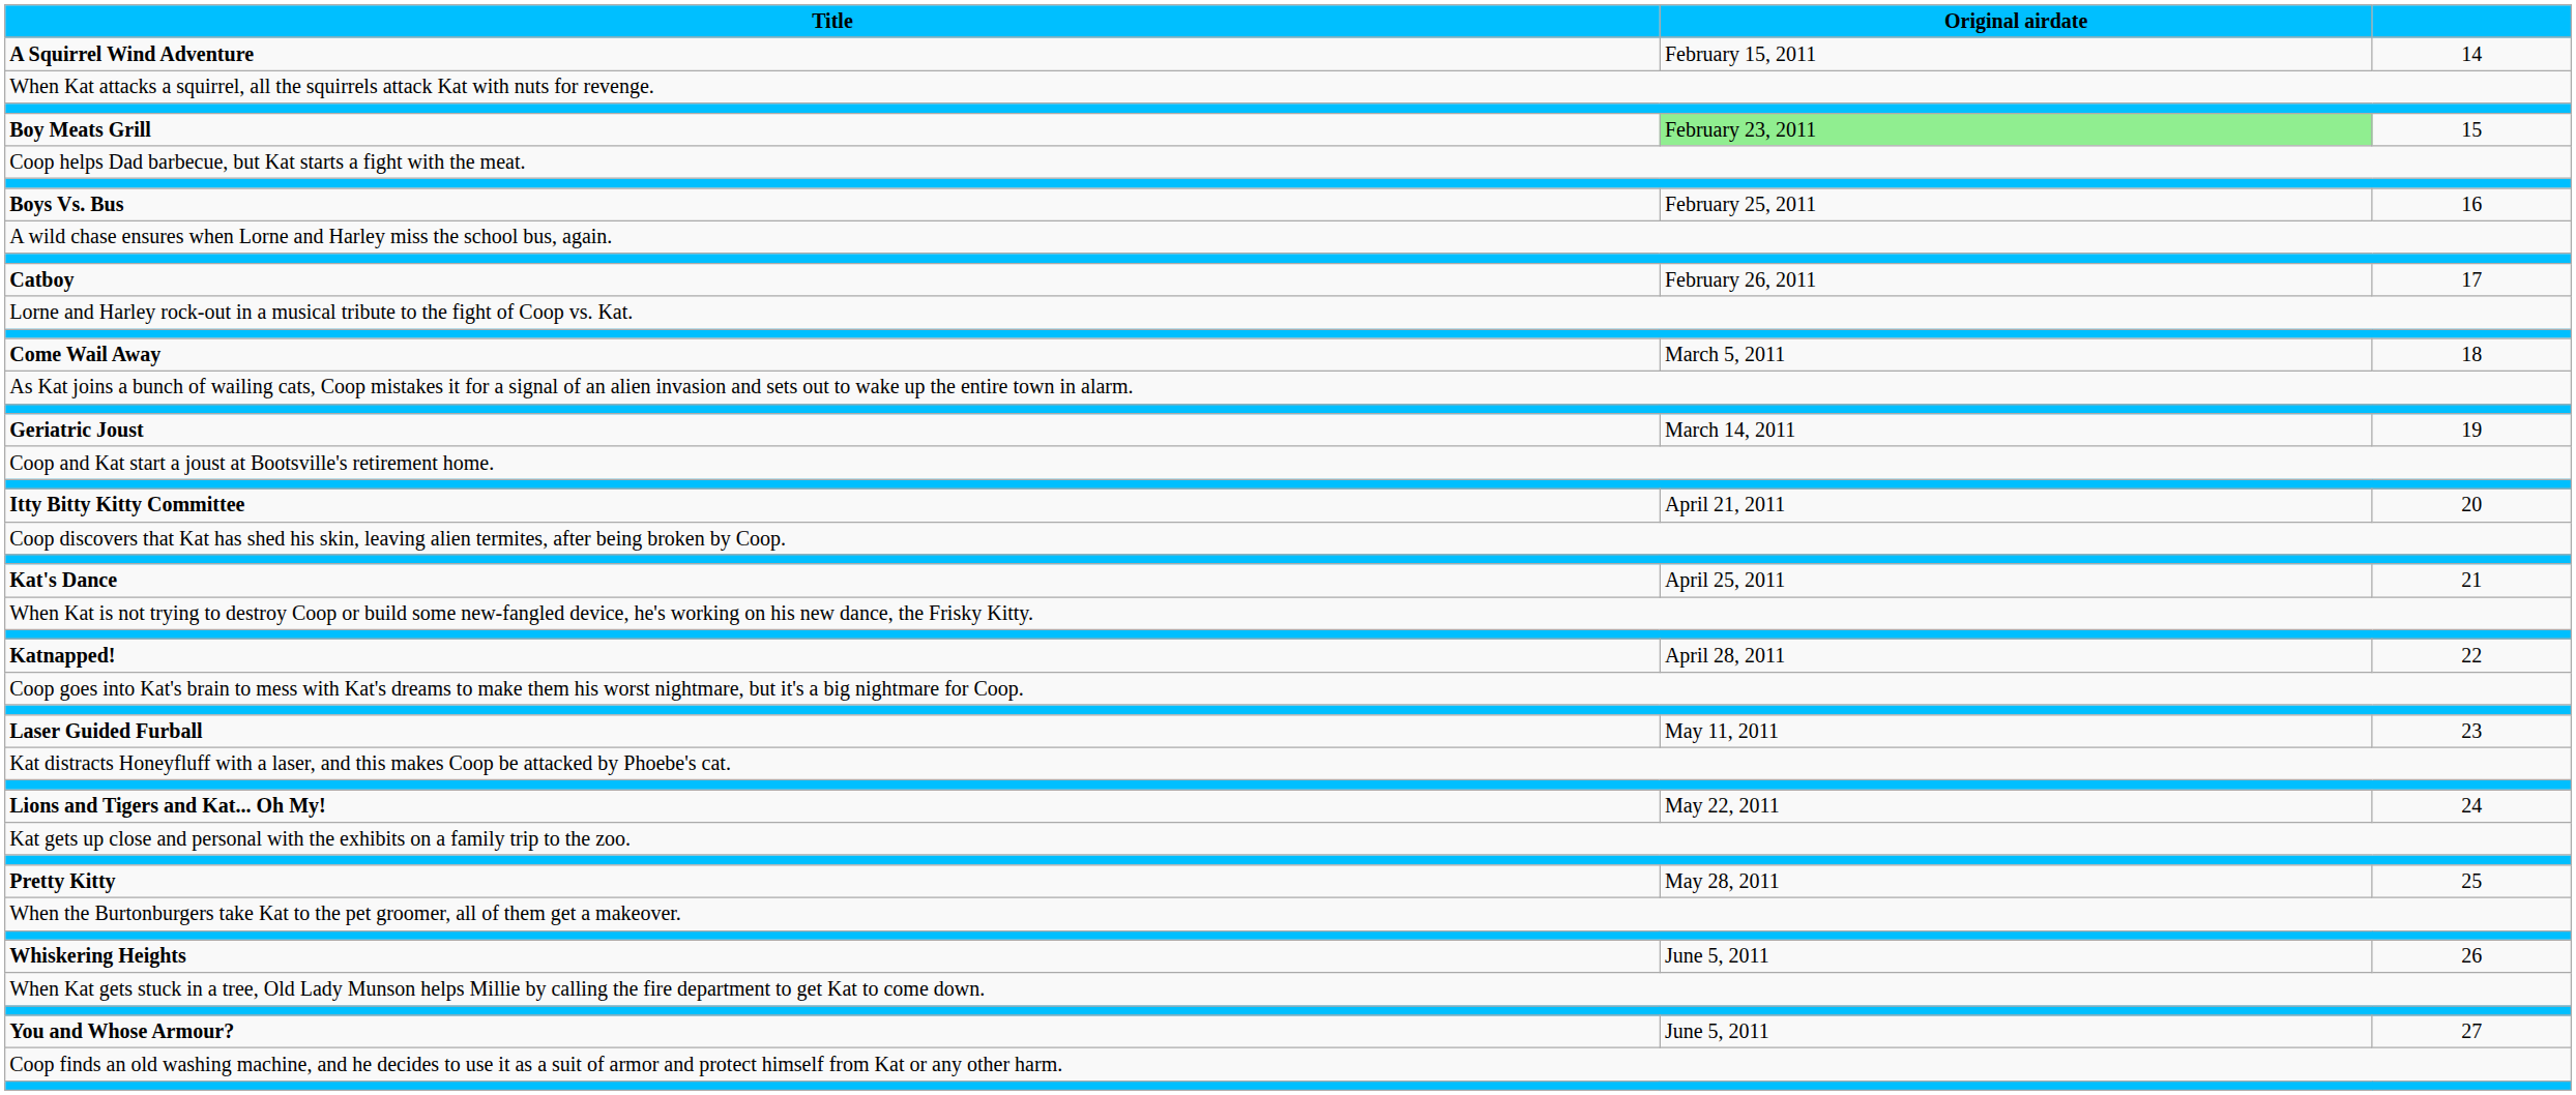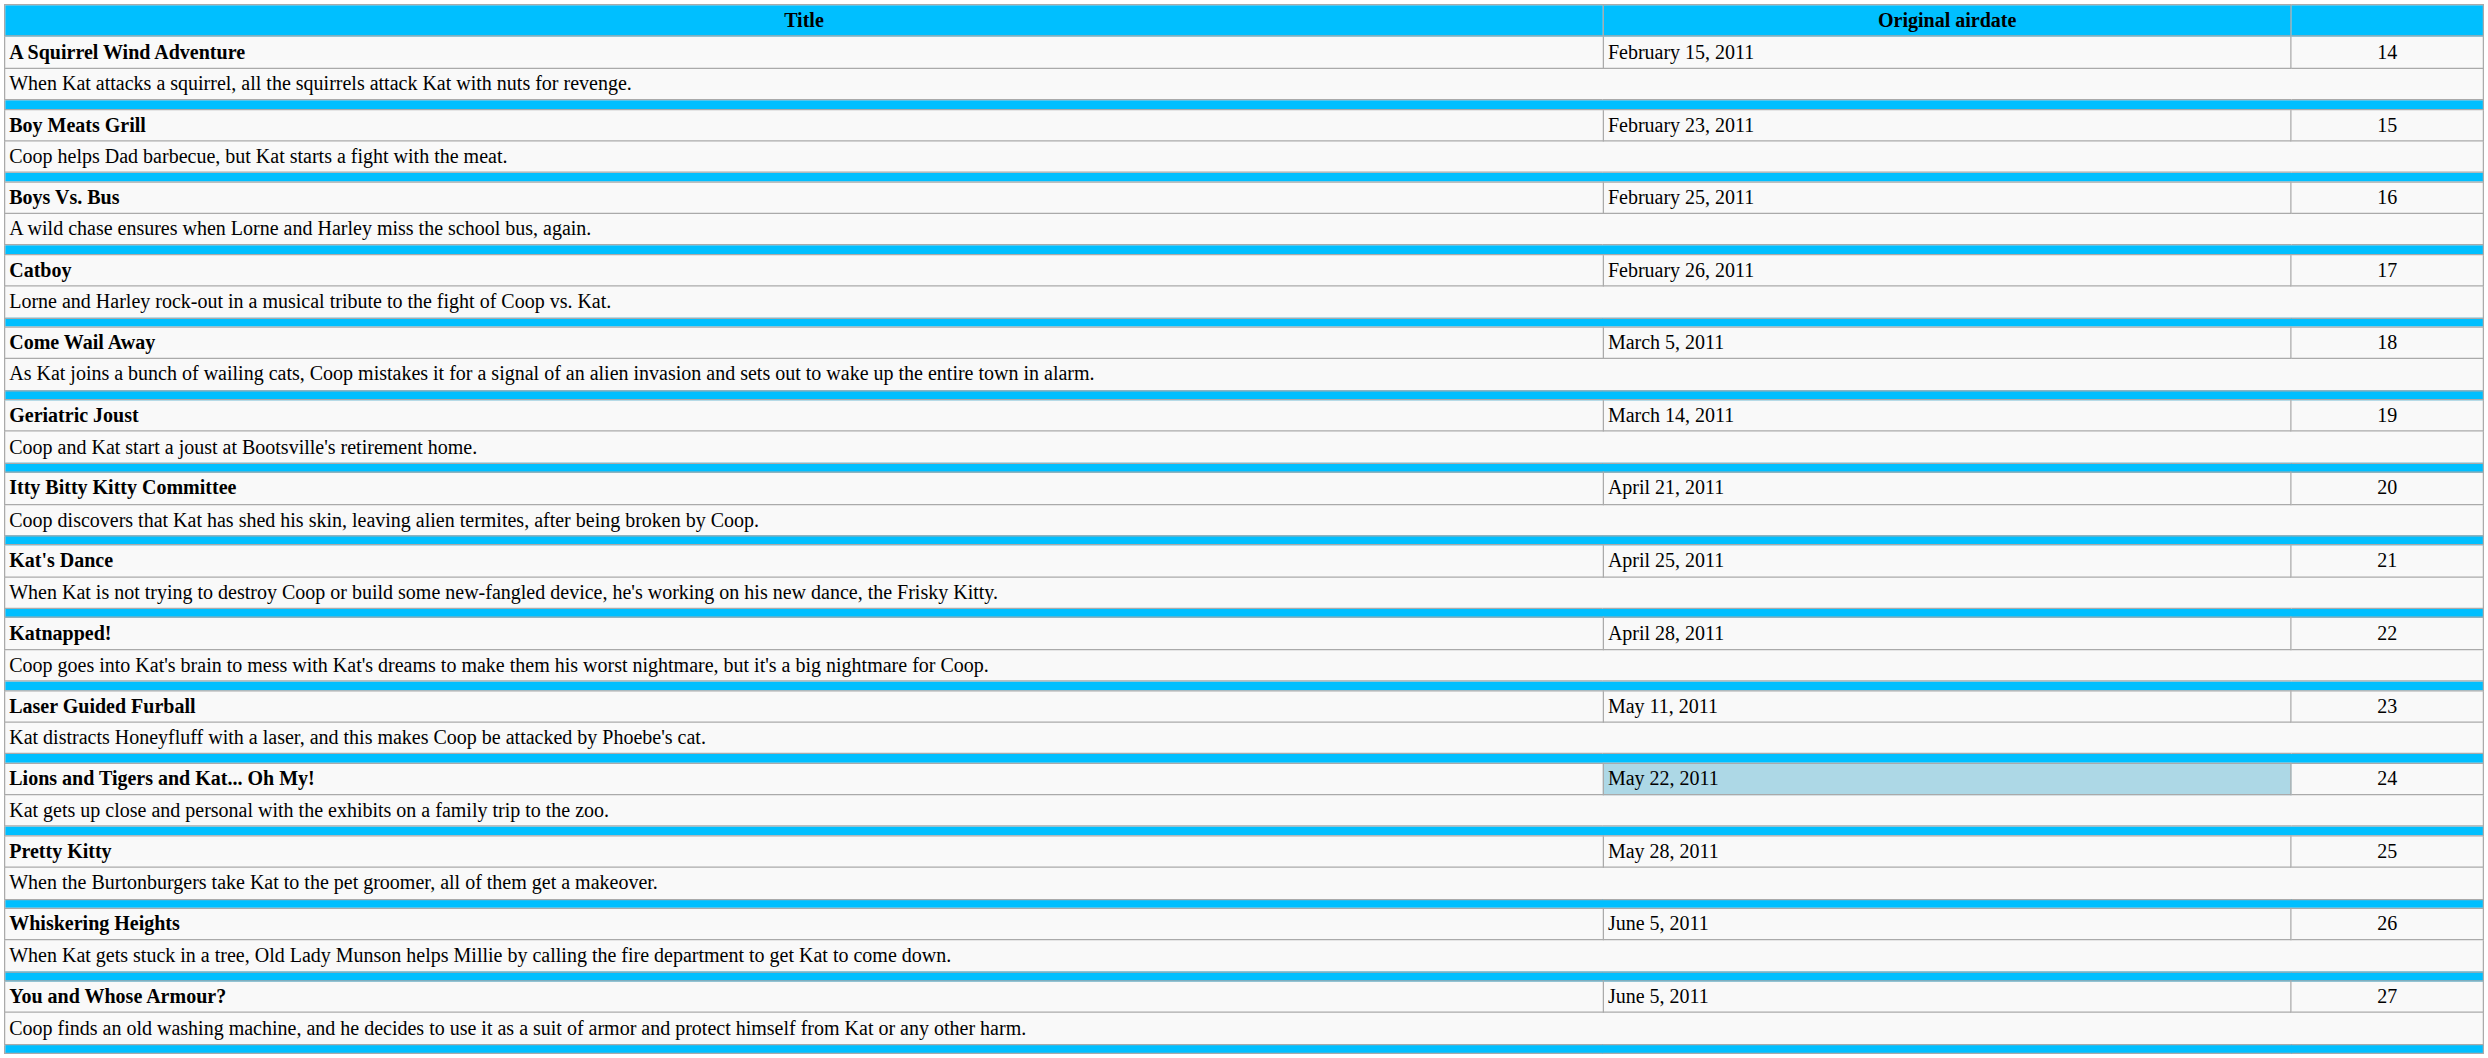Boy Meats Grill | Original airdate: lightgreen background -> no background
Lions and Tigers and Kat... Oh My! | Original airdate: no background -> lightblue background
